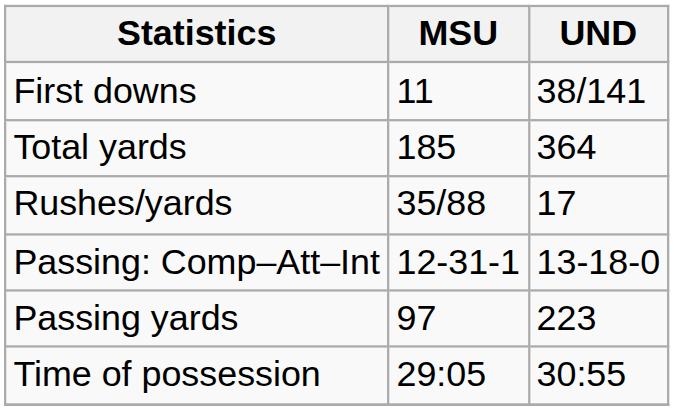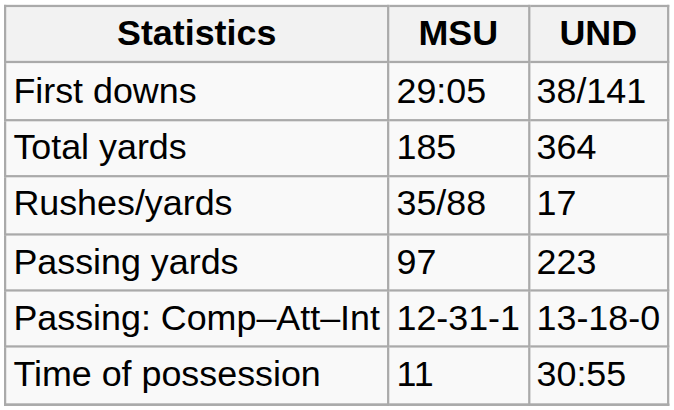First downs | MSU: 11 -> 29:05
rows swapped: Passing yards <-> Passing: Comp–Att–Int
Time of possession | MSU: 29:05 -> 11
